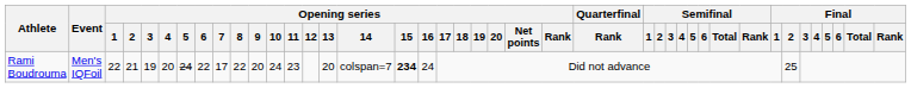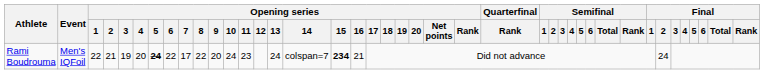Rami Boudrouma | Opening series / 5: normal -> bold
Rami Boudrouma | Opening series / 13: 20 -> 24
Rami Boudrouma | Opening series / 16: 24 -> 21
Rami Boudrouma | Final / 2: 25 -> 24
